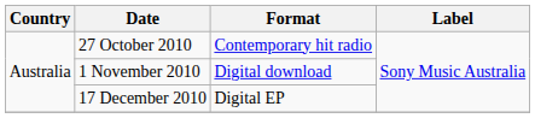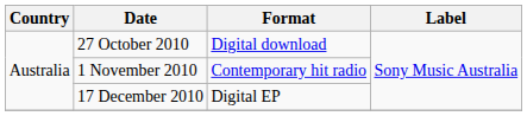27 October 2010 | Format: Contemporary hit radio -> Digital download
1 November 2010 | Format: Digital download -> Contemporary hit radio
